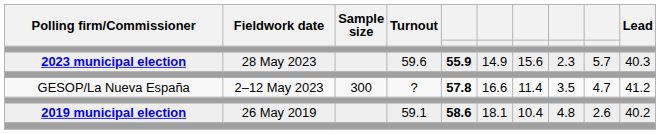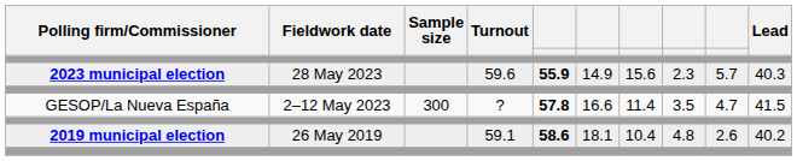GESOP/La Nueva España | Lead: 41.2 -> 41.5
